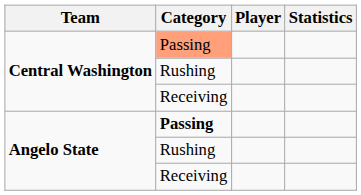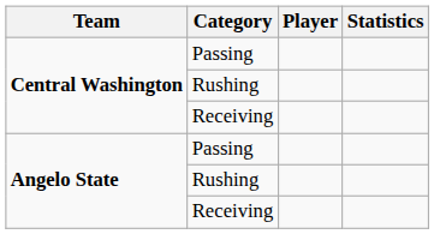Central Washington / Passing | Category: lightsalmon background -> no background
Angelo State / Passing | Category: bold -> normal
